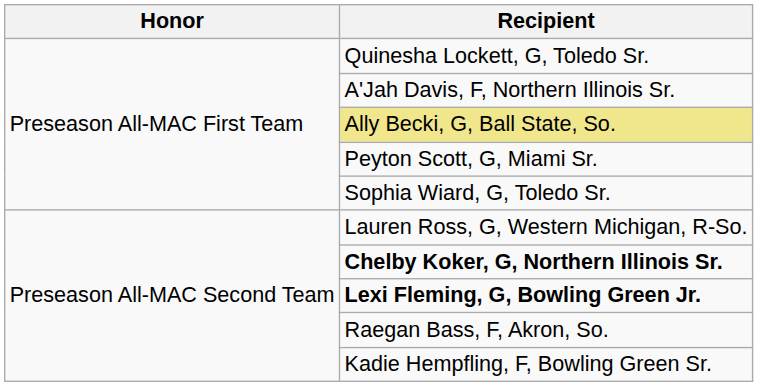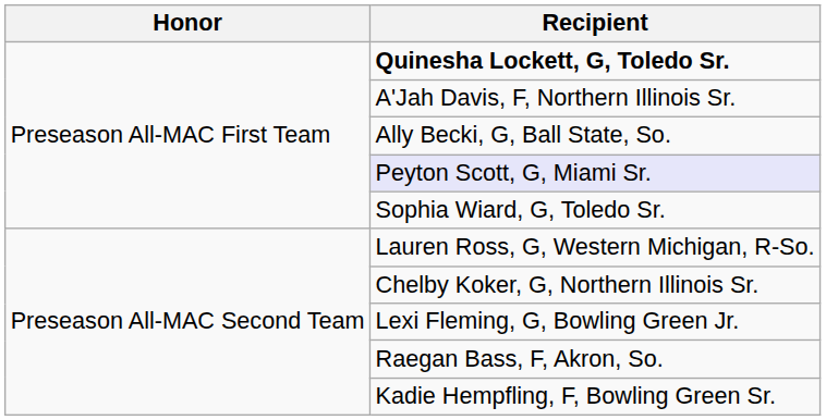row 2 | Recipient: normal -> bold
row 4 | Recipient: khaki background -> no background
row 5 | Recipient: no background -> lavender background
row 8 | Recipient: bold -> normal
row 9 | Recipient: bold -> normal
